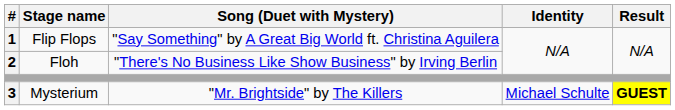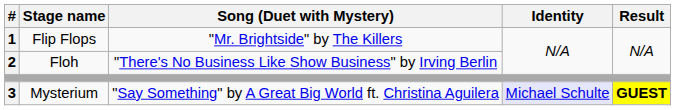Flip Flops | Song (Duet with Mystery): "Say Something" by A Great Big World ft. Christina Aguilera -> "Mr. Brightside" by The Killers
Mysterium | Song (Duet with Mystery): "Mr. Brightside" by The Killers -> "Say Something" by A Great Big World ft. Christina Aguilera
Mysterium | Identity: no background -> lavender background
